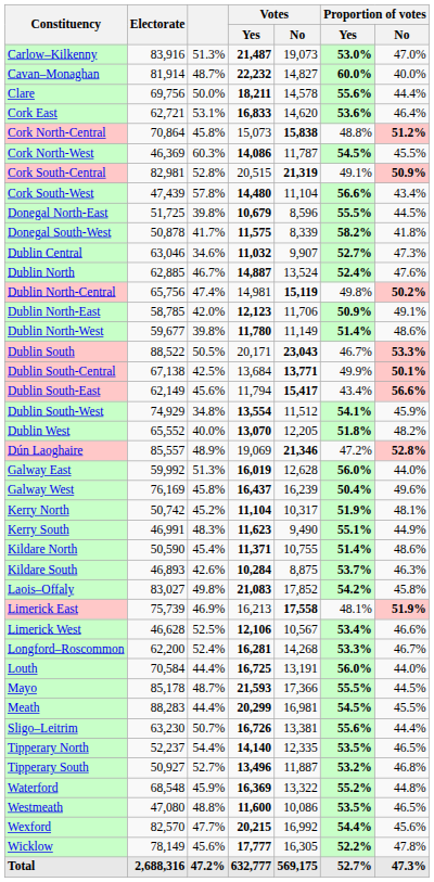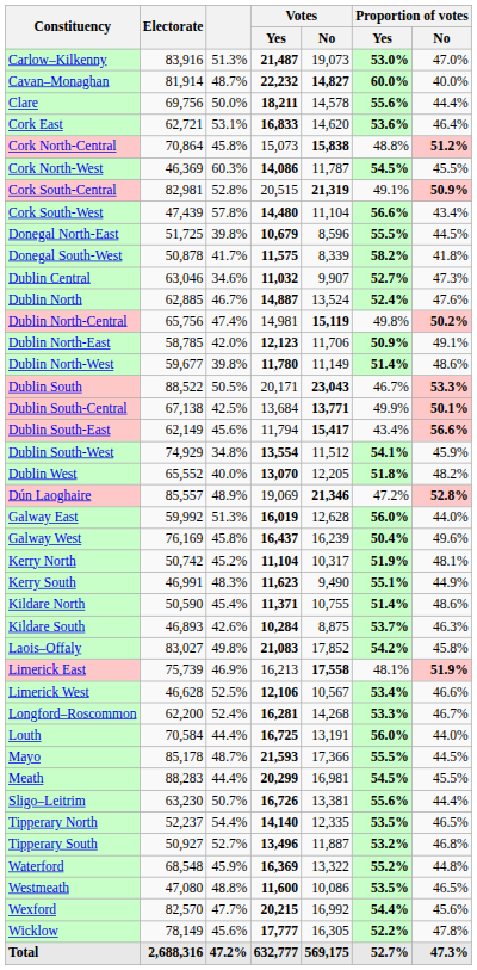Cavan–Monaghan | Votes / No: normal -> bold
